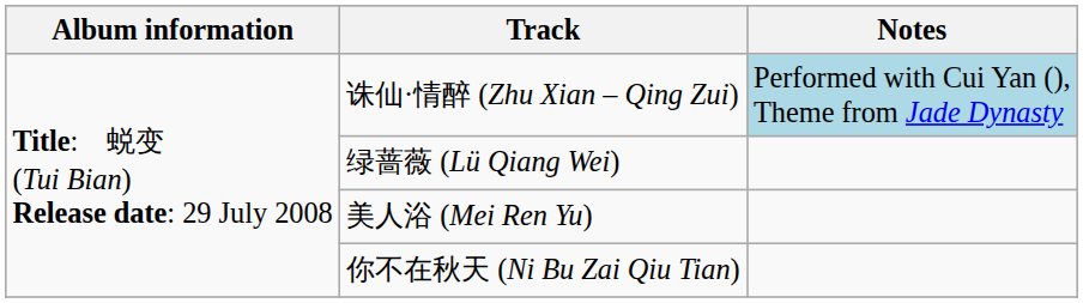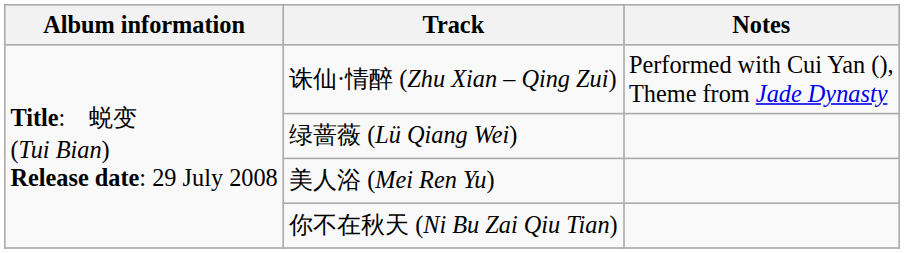诛仙·情醉 (Zhu Xian – Qing Zui) | Notes: lightblue background -> no background
